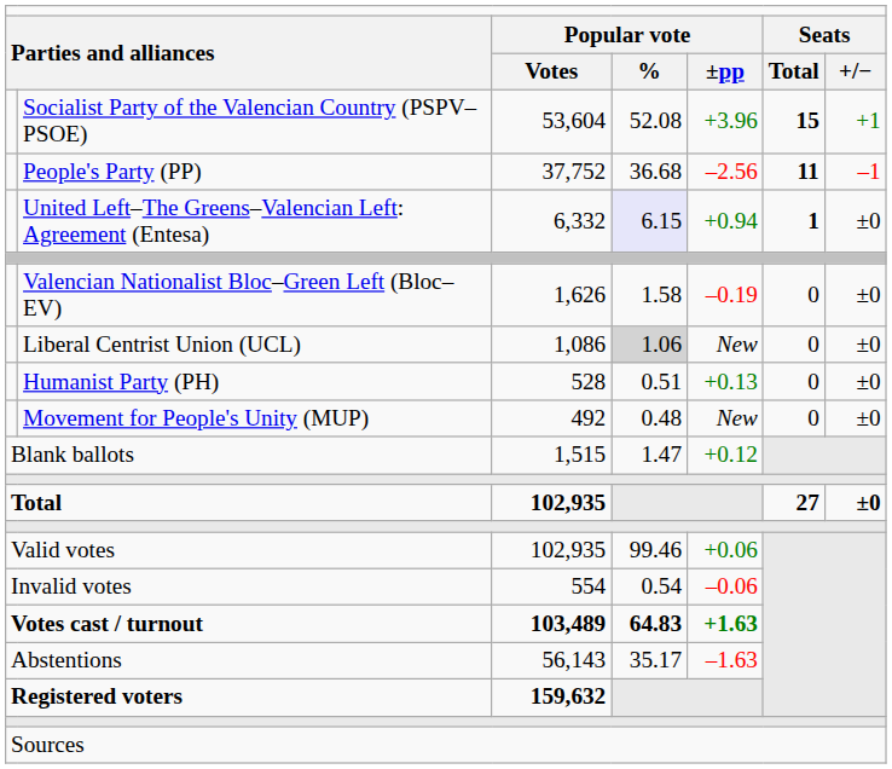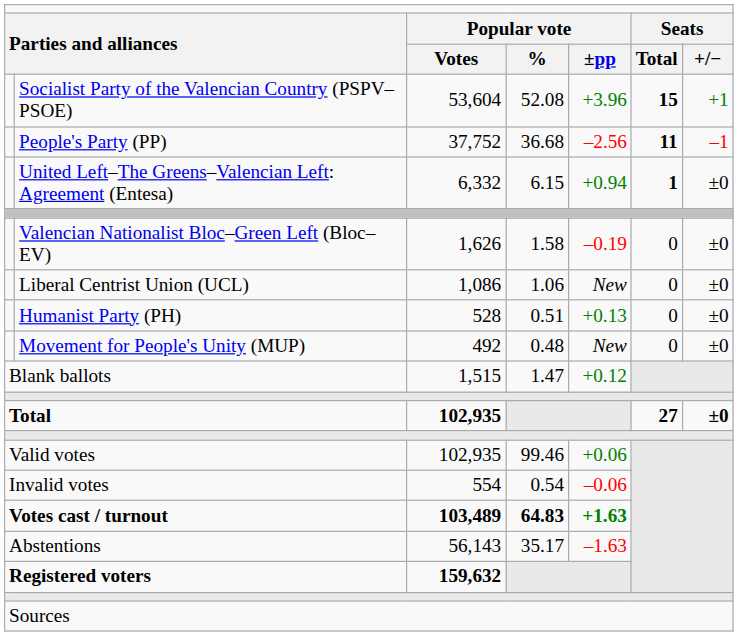United Left–The Greens–Valencian Left: Agreement (Entesa) | column 4: lavender background -> no background
Liberal Centrist Union (UCL) | column 4: lightgrey background -> no background
